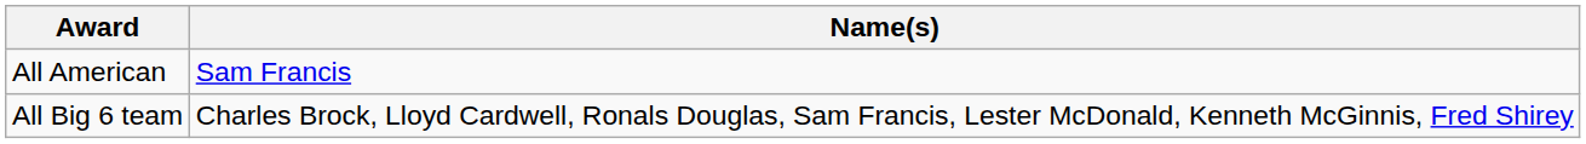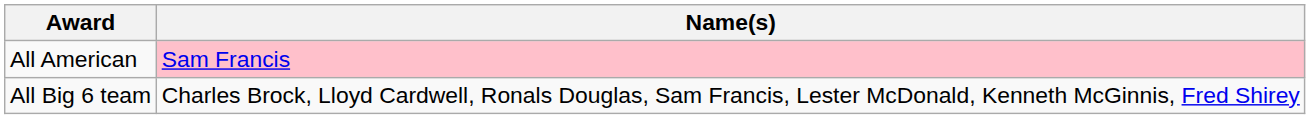row 2 | Name(s): no background -> pink background
